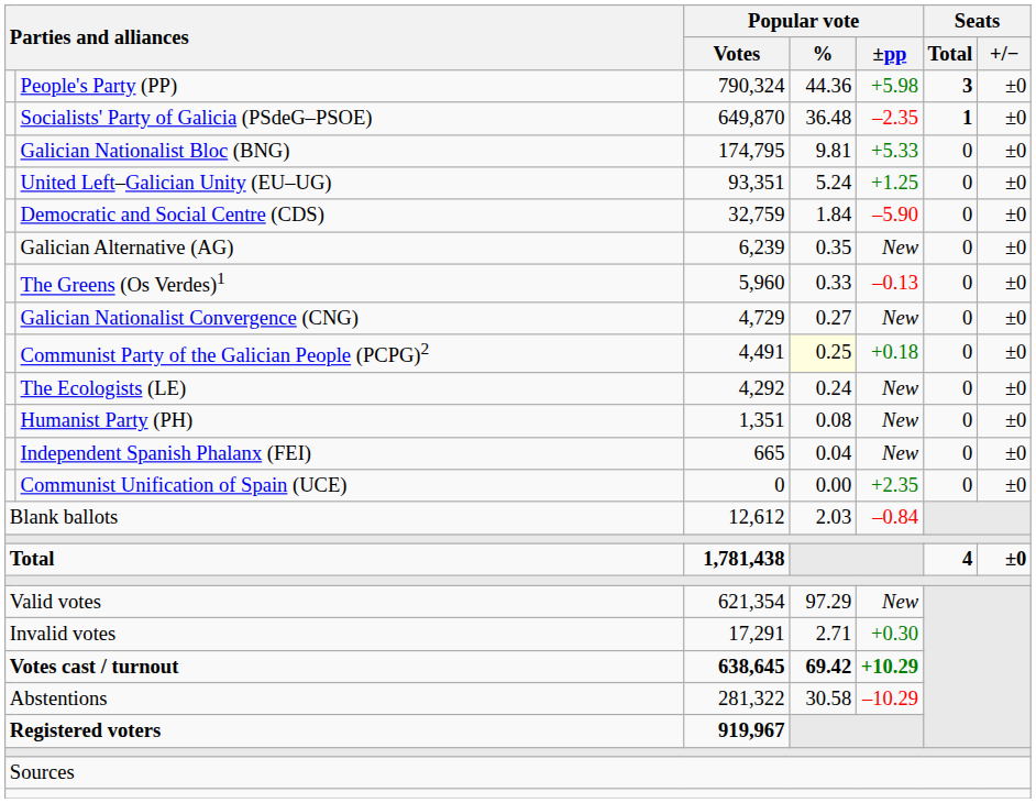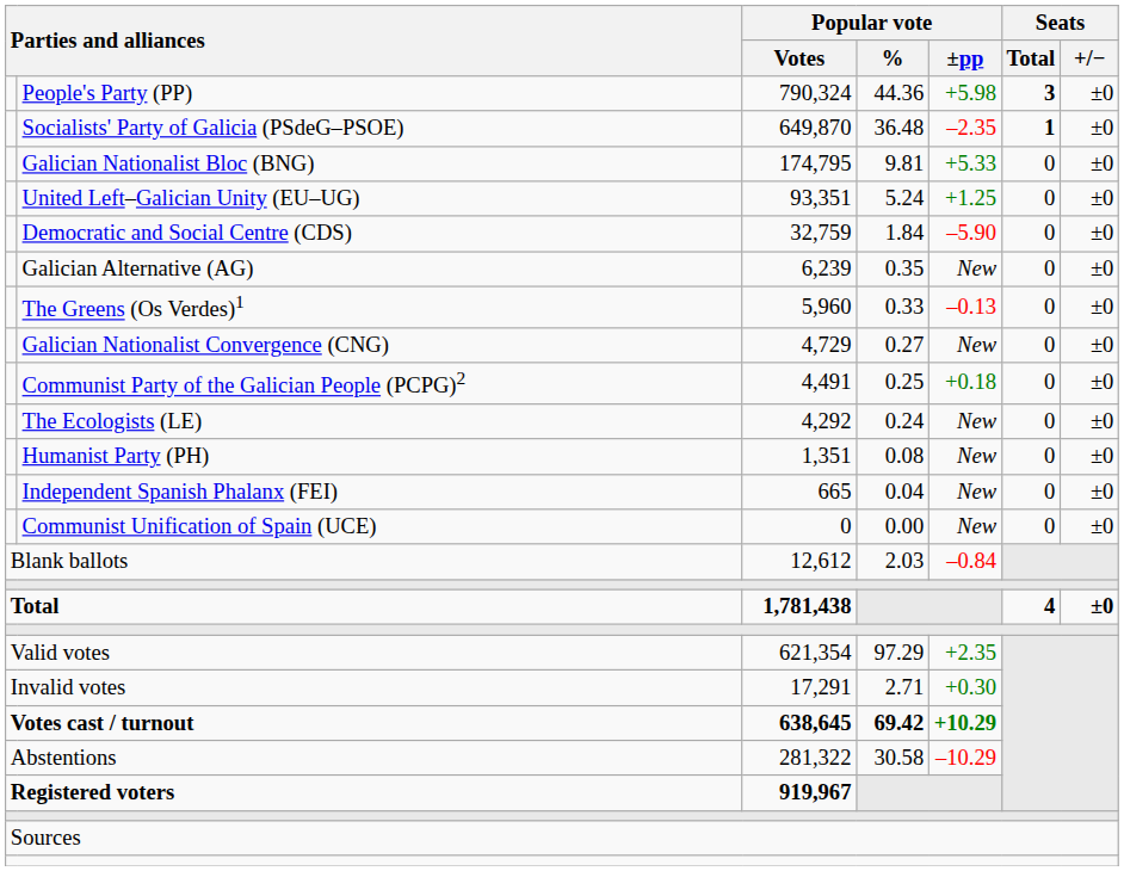Communist Party of the Galician People (PCPG)2 | Popular vote / %: lightyellow background -> no background
Communist Unification of Spain (UCE) | Popular vote / ±pp: +2.35 -> New
Valid votes | Popular vote / ±pp: New -> +2.35
